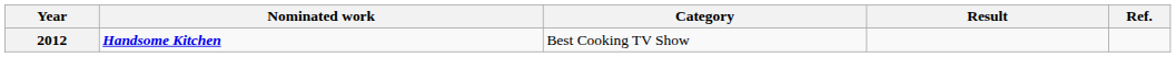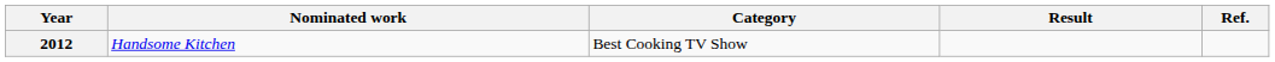2012 | Nominated work: bold -> normal
